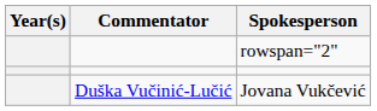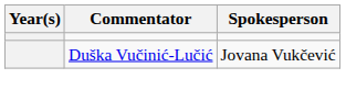- row: rowspan="2"
